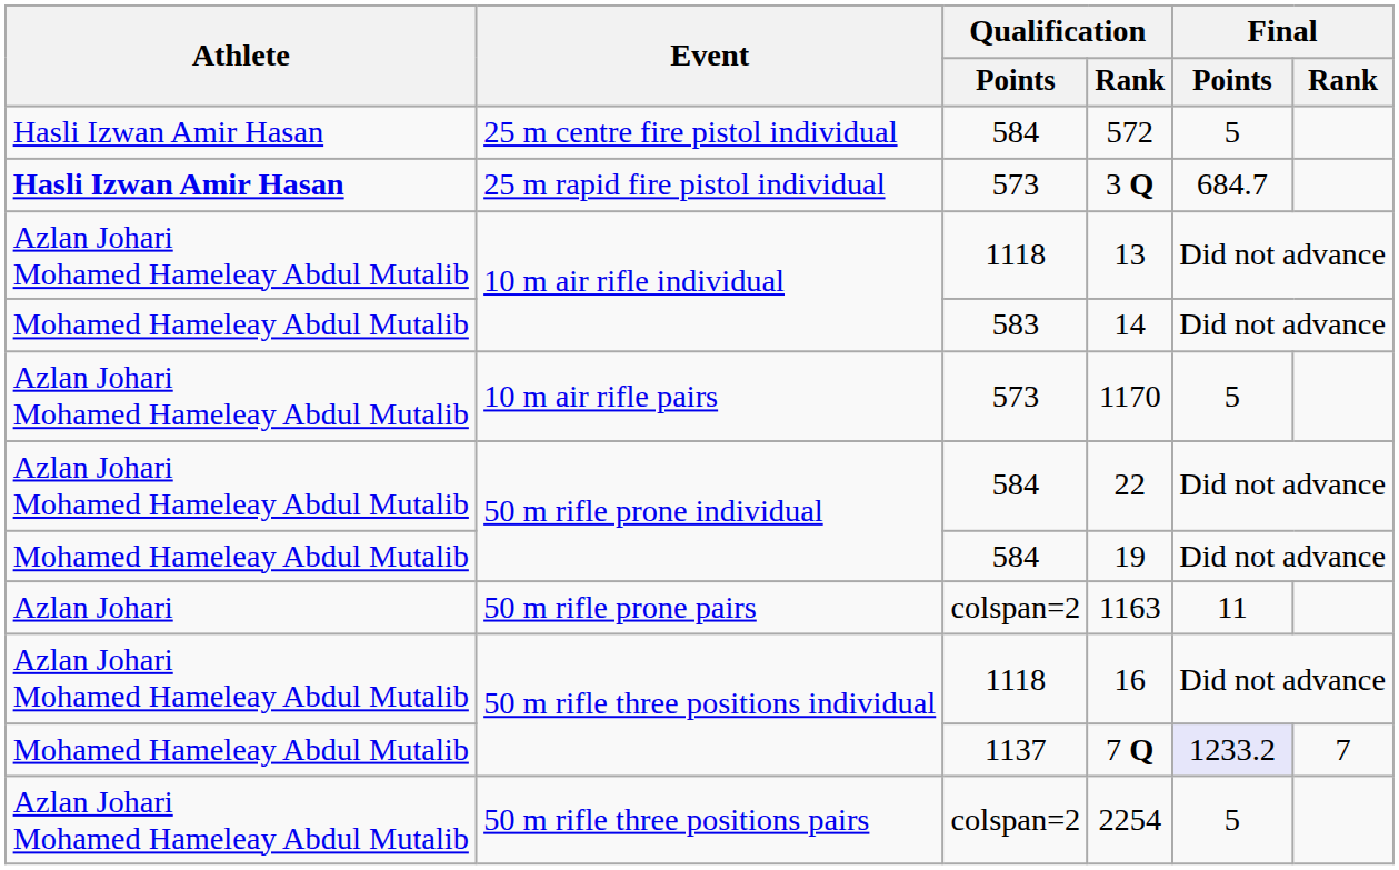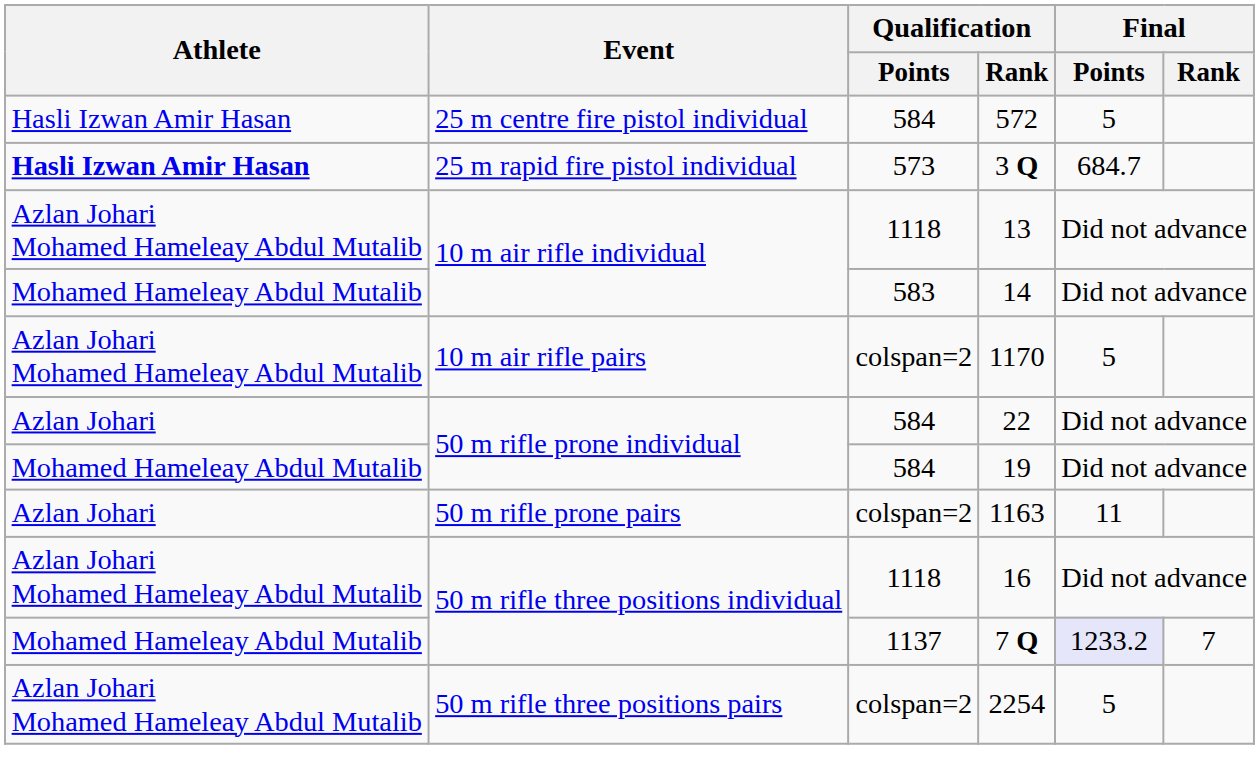1170 | Qualification / Points: 573 -> colspan=2
22 | Athlete: Azlan Johari Mohamed Hameleay Abdul Mutalib -> Azlan Johari
